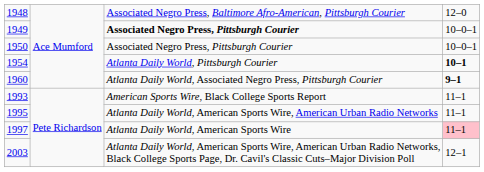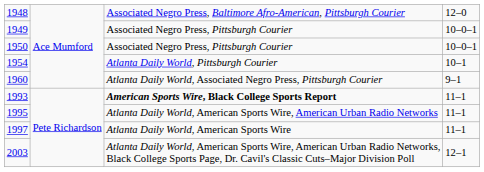1949 | column 3: bold -> normal
1954 | column 4: bold -> normal
1960 | column 4: bold -> normal
1993 | column 3: normal -> bold
1997 | column 4: pink background -> no background
